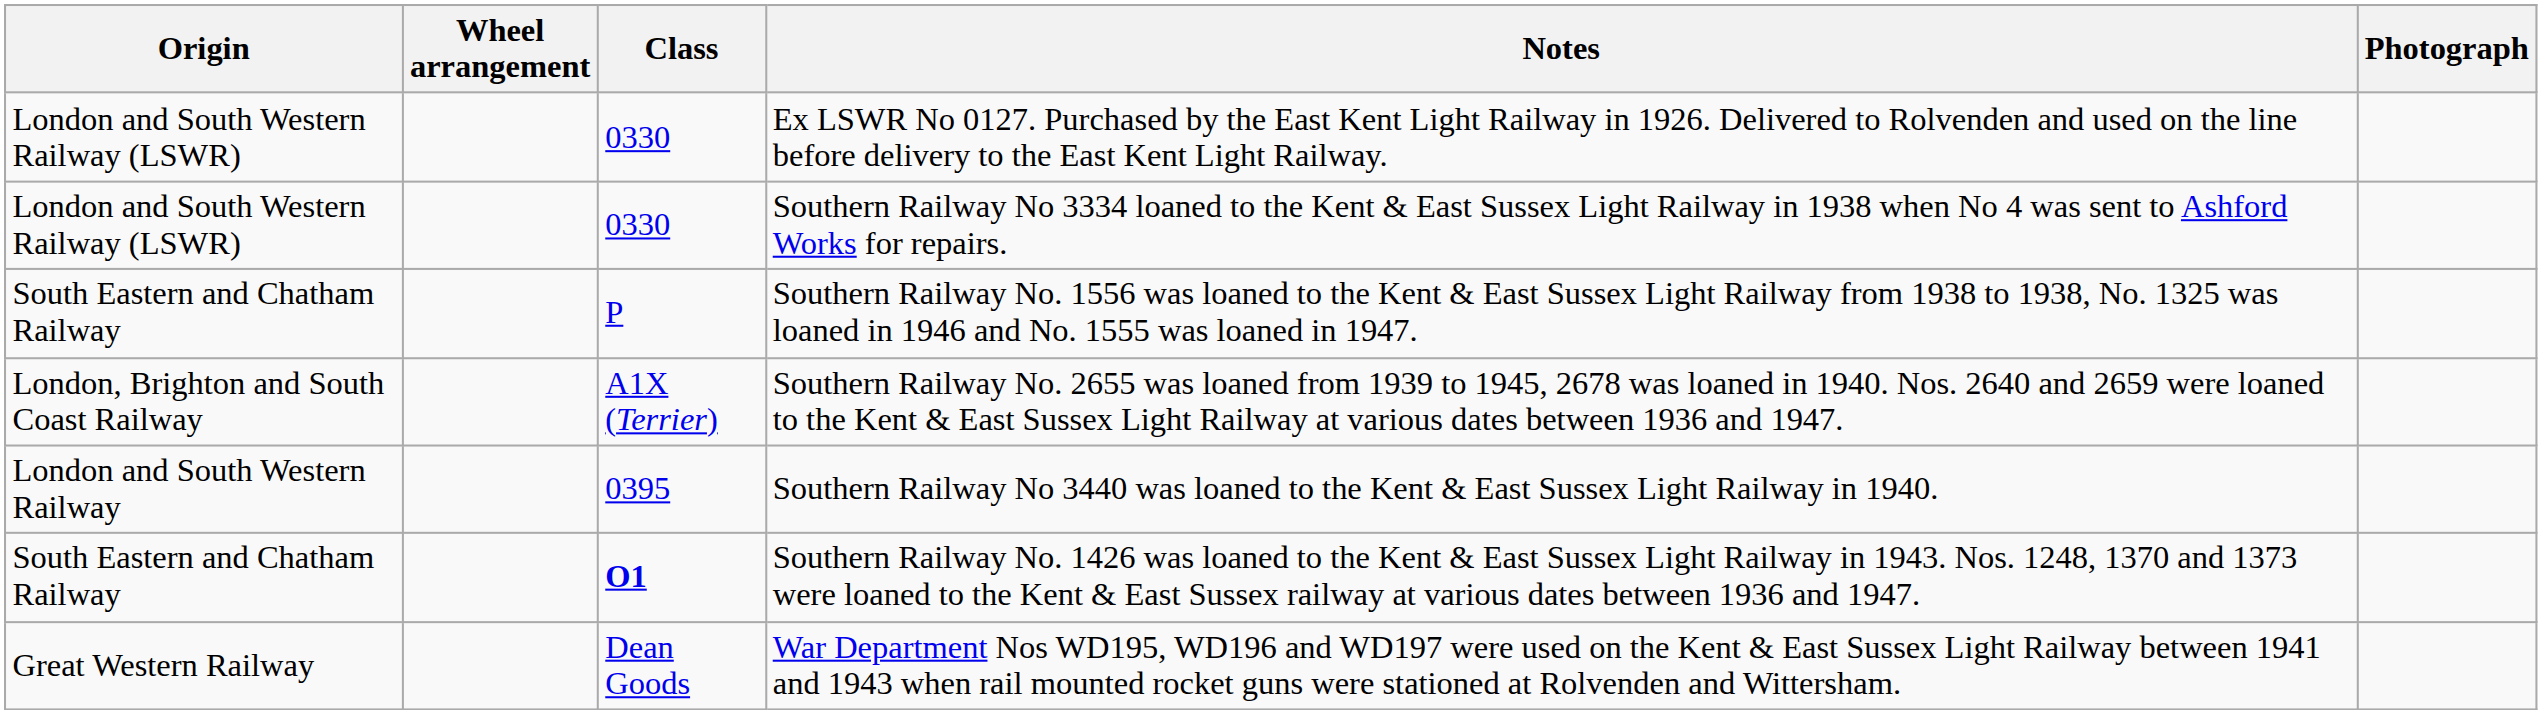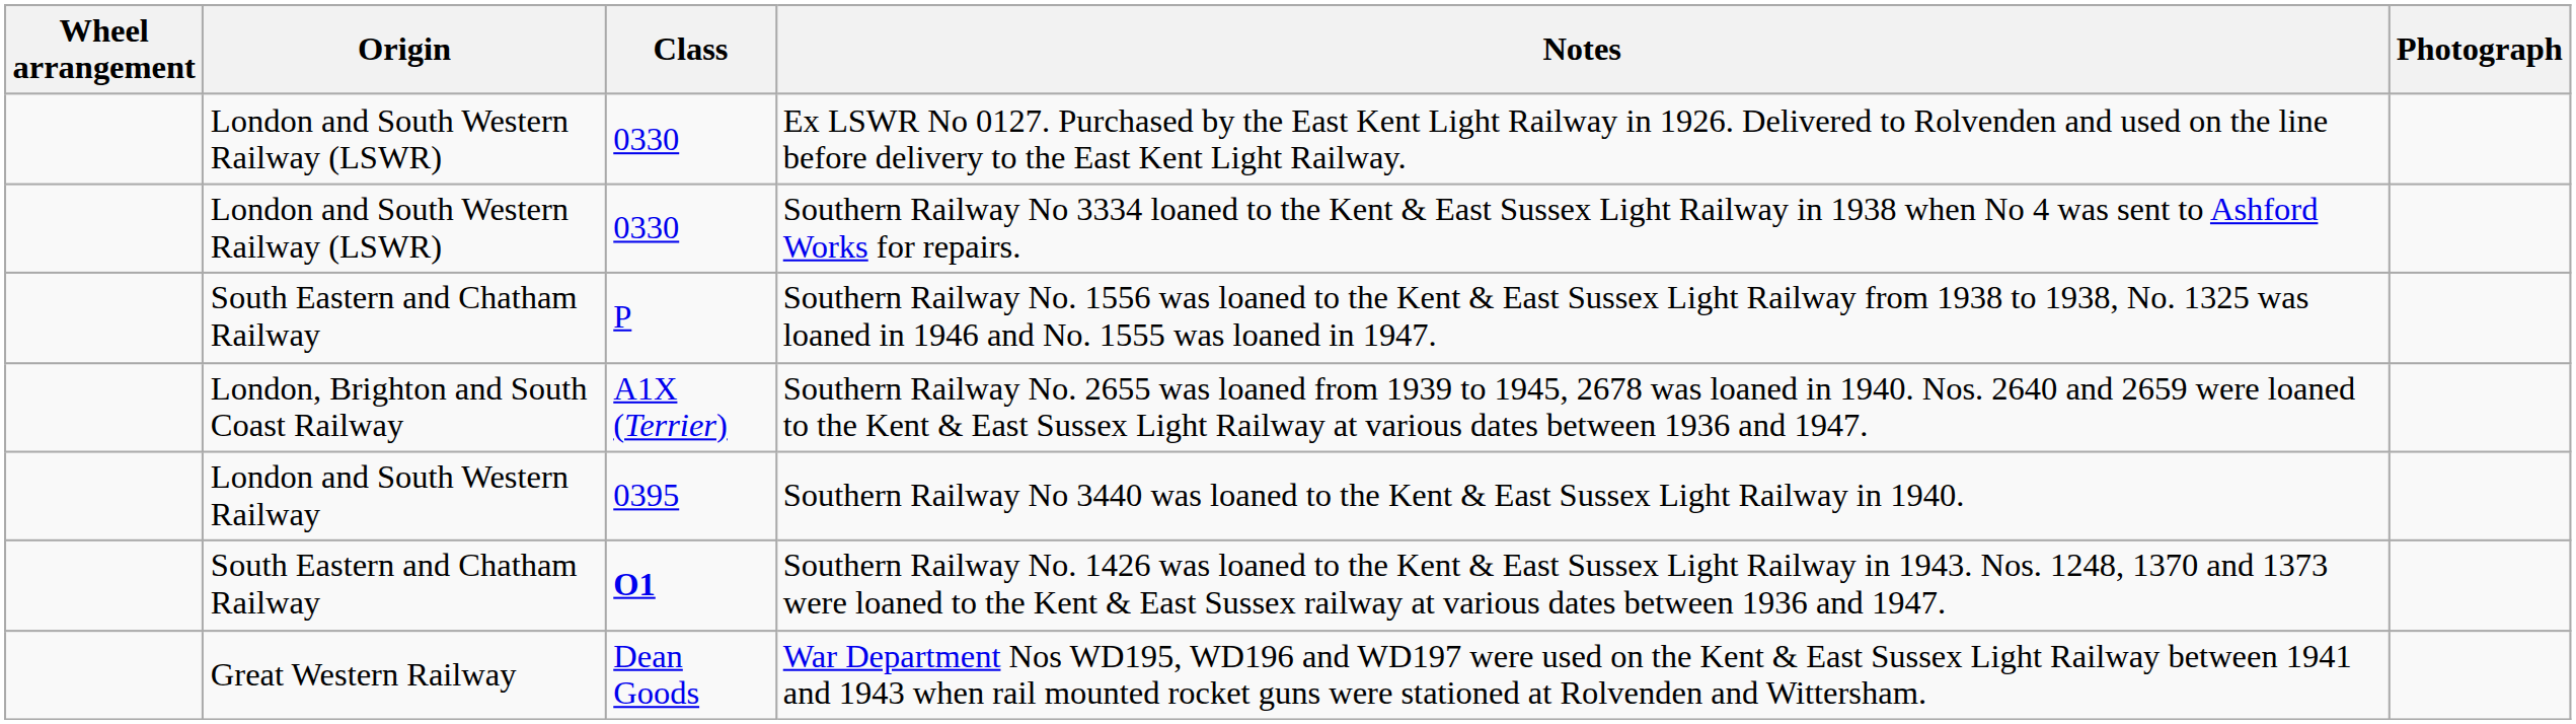columns swapped: Origin <-> Wheel arrangement
